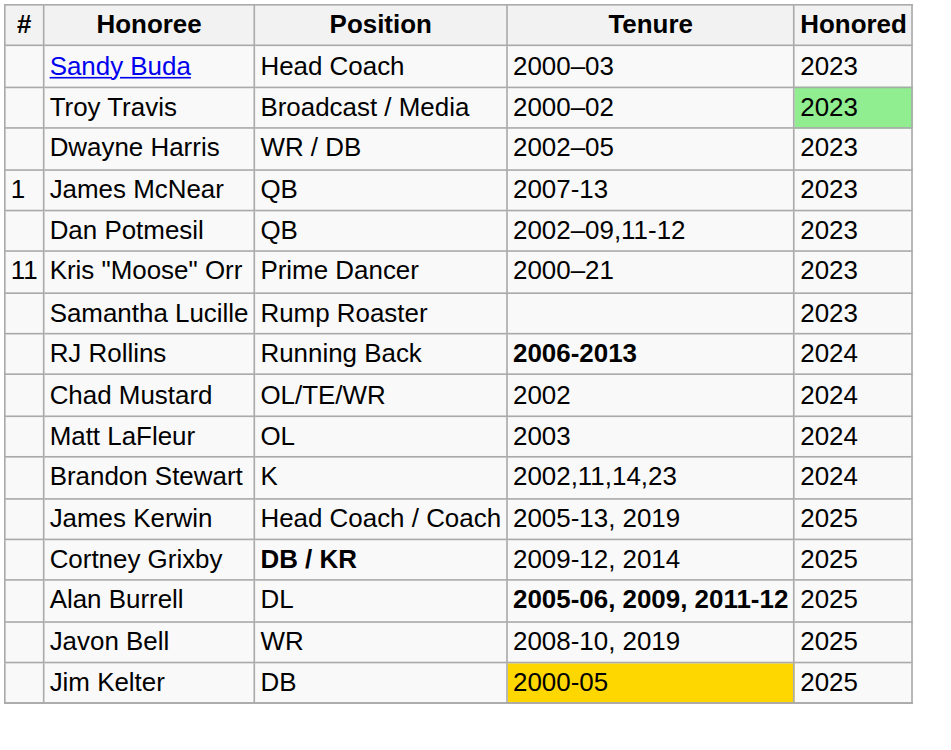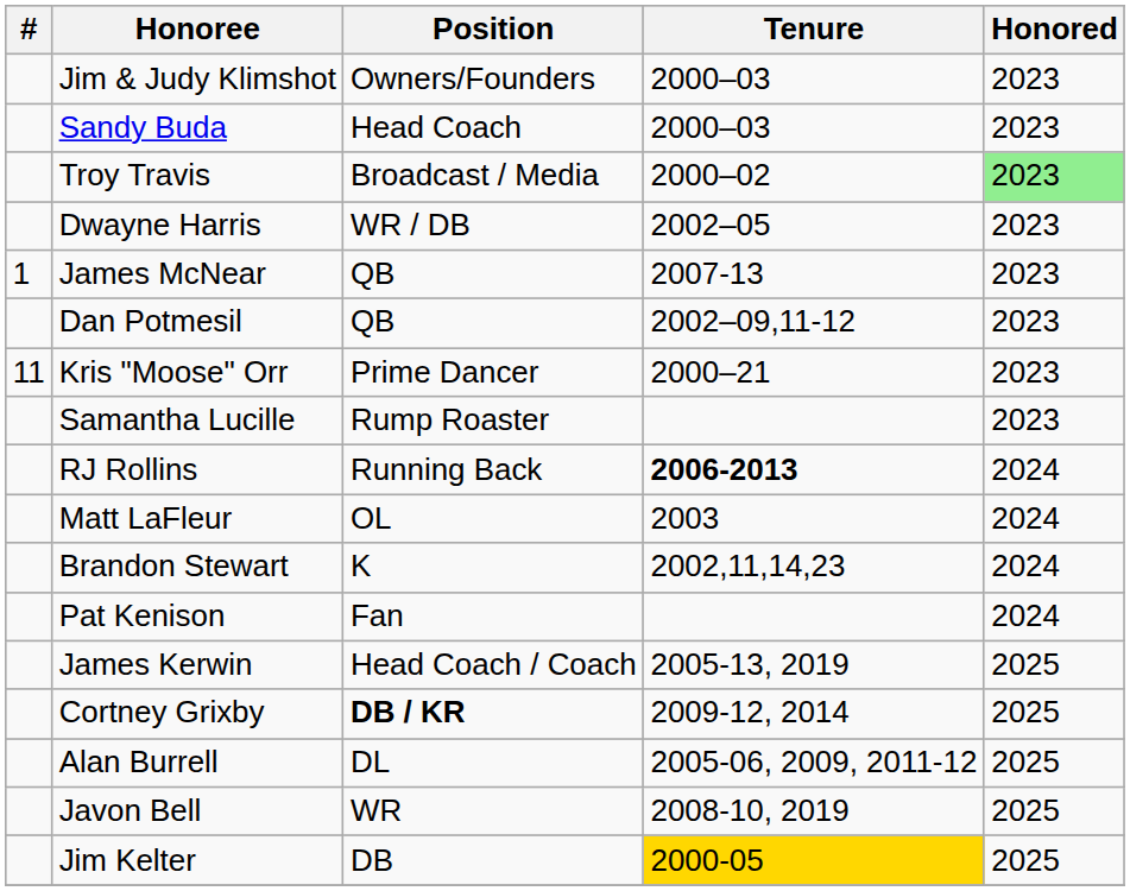+ row: Jim & Judy Klimshot | Owners/Founders | 2000–03 | 2023
- row: Chad Mustard | OL/TE/WR | 2002 | 2024
+ row: Pat Kenison | Fan | 2024
Alan Burrell | Tenure: bold -> normal
